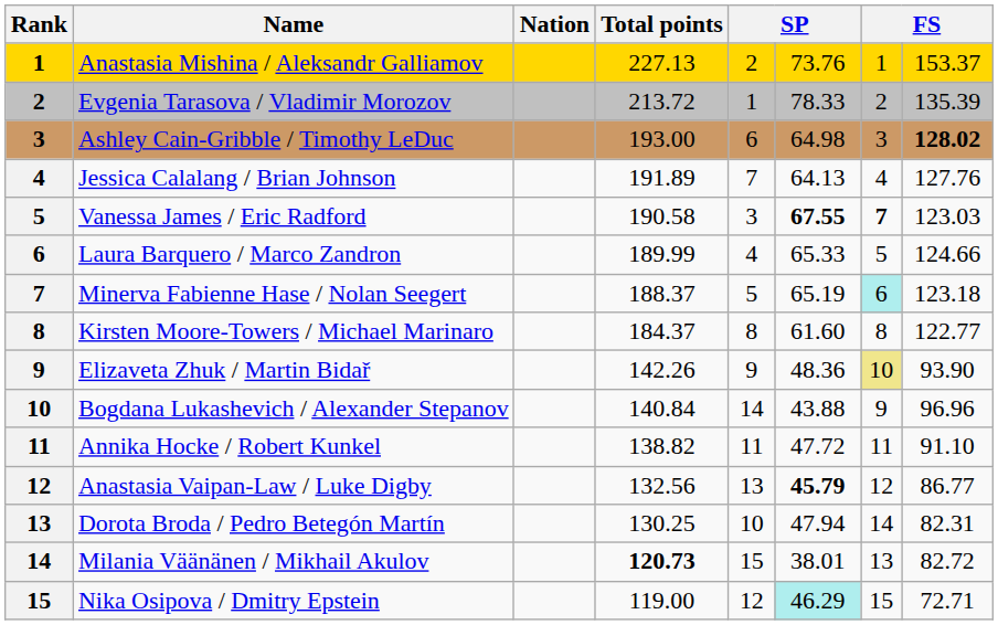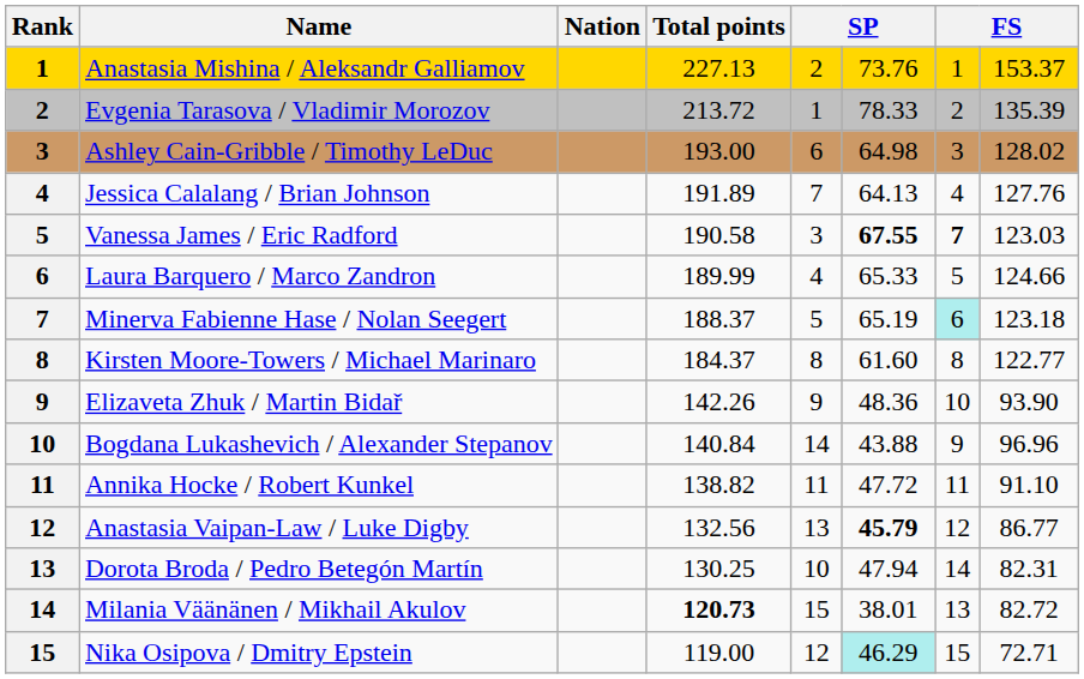Ashley Cain-Gribble / Timothy LeDuc | column 8: bold -> normal
Elizaveta Zhuk / Martin Bidař | column 7: khaki background -> no background
